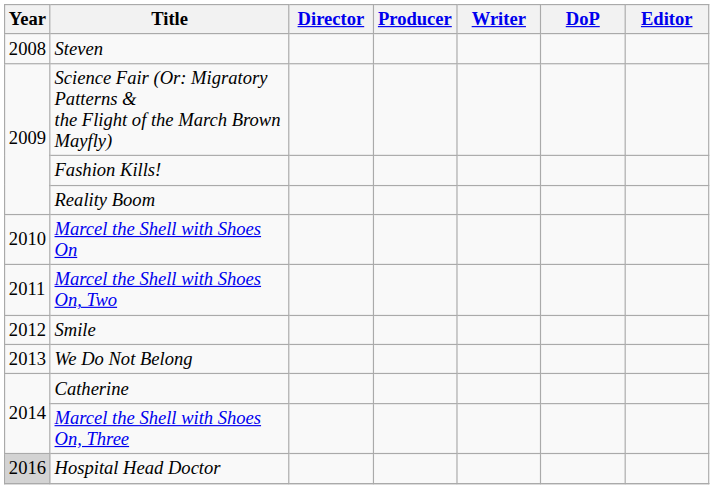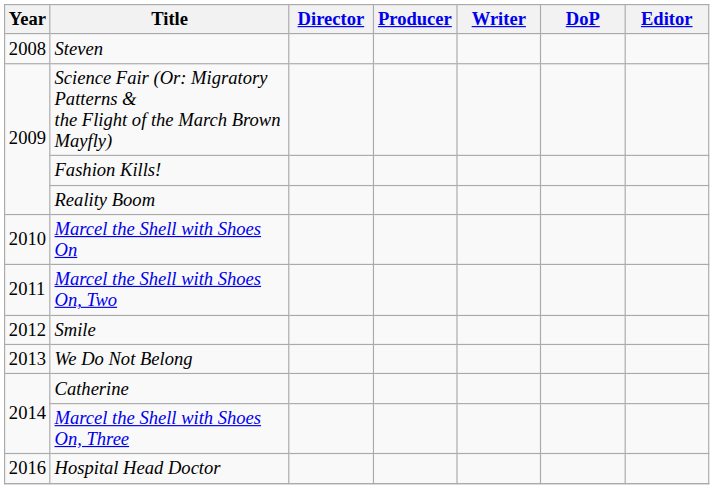Hospital Head Doctor | Year: lightgrey background -> no background
